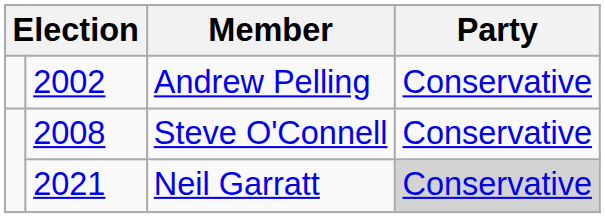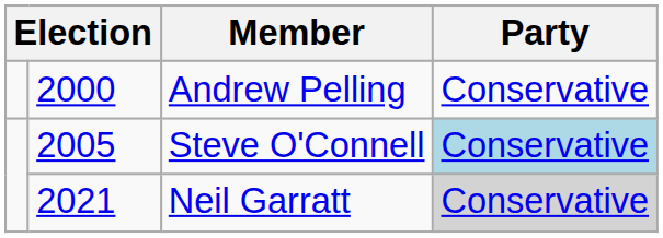Andrew Pelling | column 2: 2002 -> 2000
Steve O'Connell | column 2: 2008 -> 2005
Steve O'Connell | Party: no background -> lightblue background
